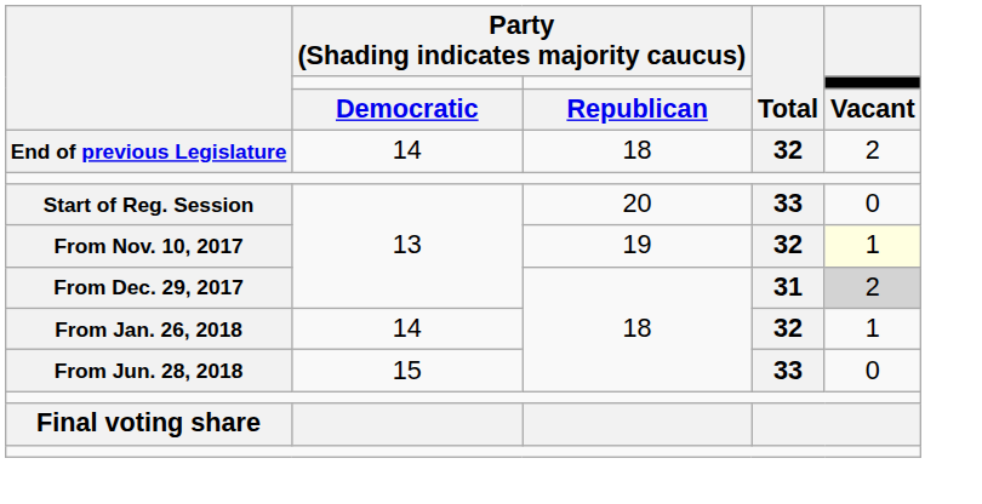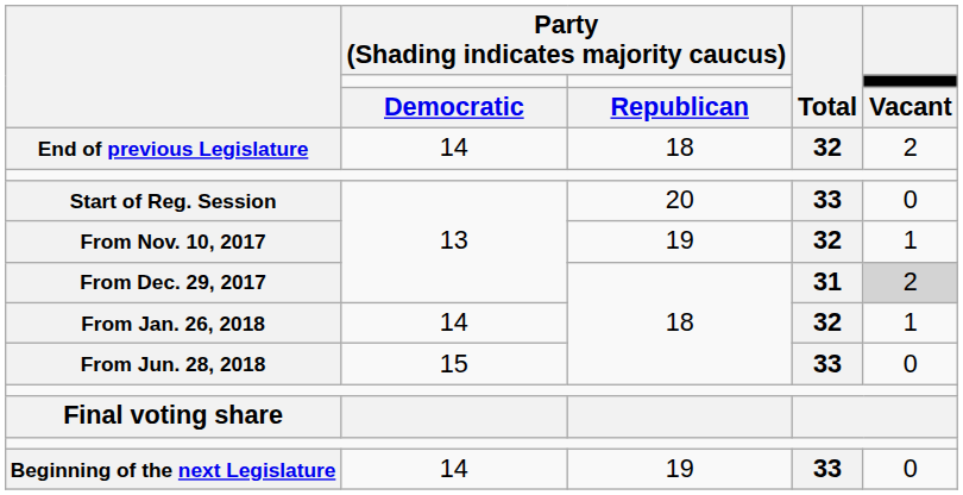From Nov. 10, 2017 | column 5: lightyellow background -> no background
+ row: Beginning of the next Legislature | 14 | 19 | 33 | 0
